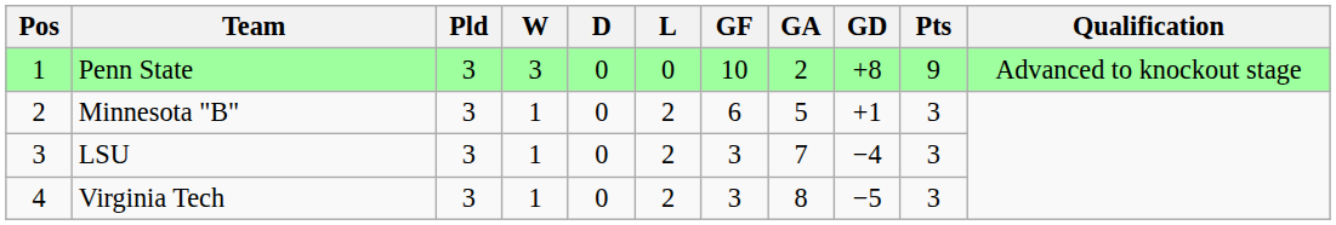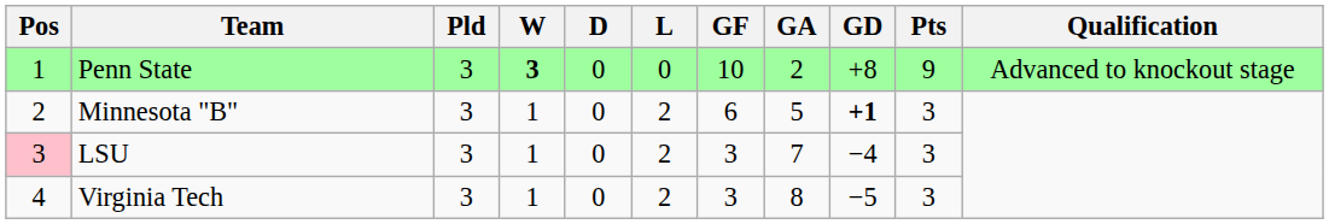Penn State | W: normal -> bold
Minnesota "B" | GD: normal -> bold
LSU | Pos: no background -> pink background
